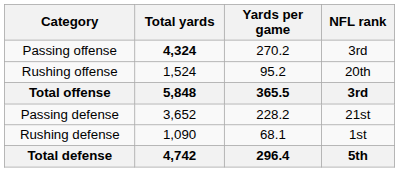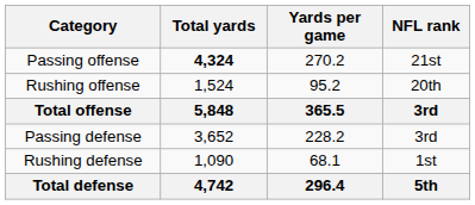Passing offense | NFL rank: 3rd -> 21st
Passing defense | NFL rank: 21st -> 3rd
